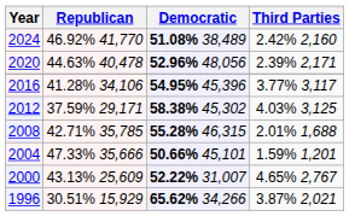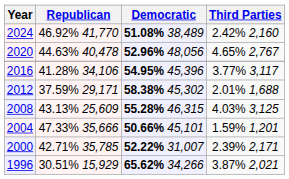2020 | Third Parties: 2.39% 2,171 -> 4.65% 2,767
2012 | Third Parties: 4.03% 3,125 -> 2.01% 1,688
2008 | Republican: 42.71% 35,785 -> 43.13% 25,609
2008 | Third Parties: 2.01% 1,688 -> 4.03% 3,125
2000 | Republican: 43.13% 25,609 -> 42.71% 35,785
2000 | Third Parties: 4.65% 2,767 -> 2.39% 2,171
